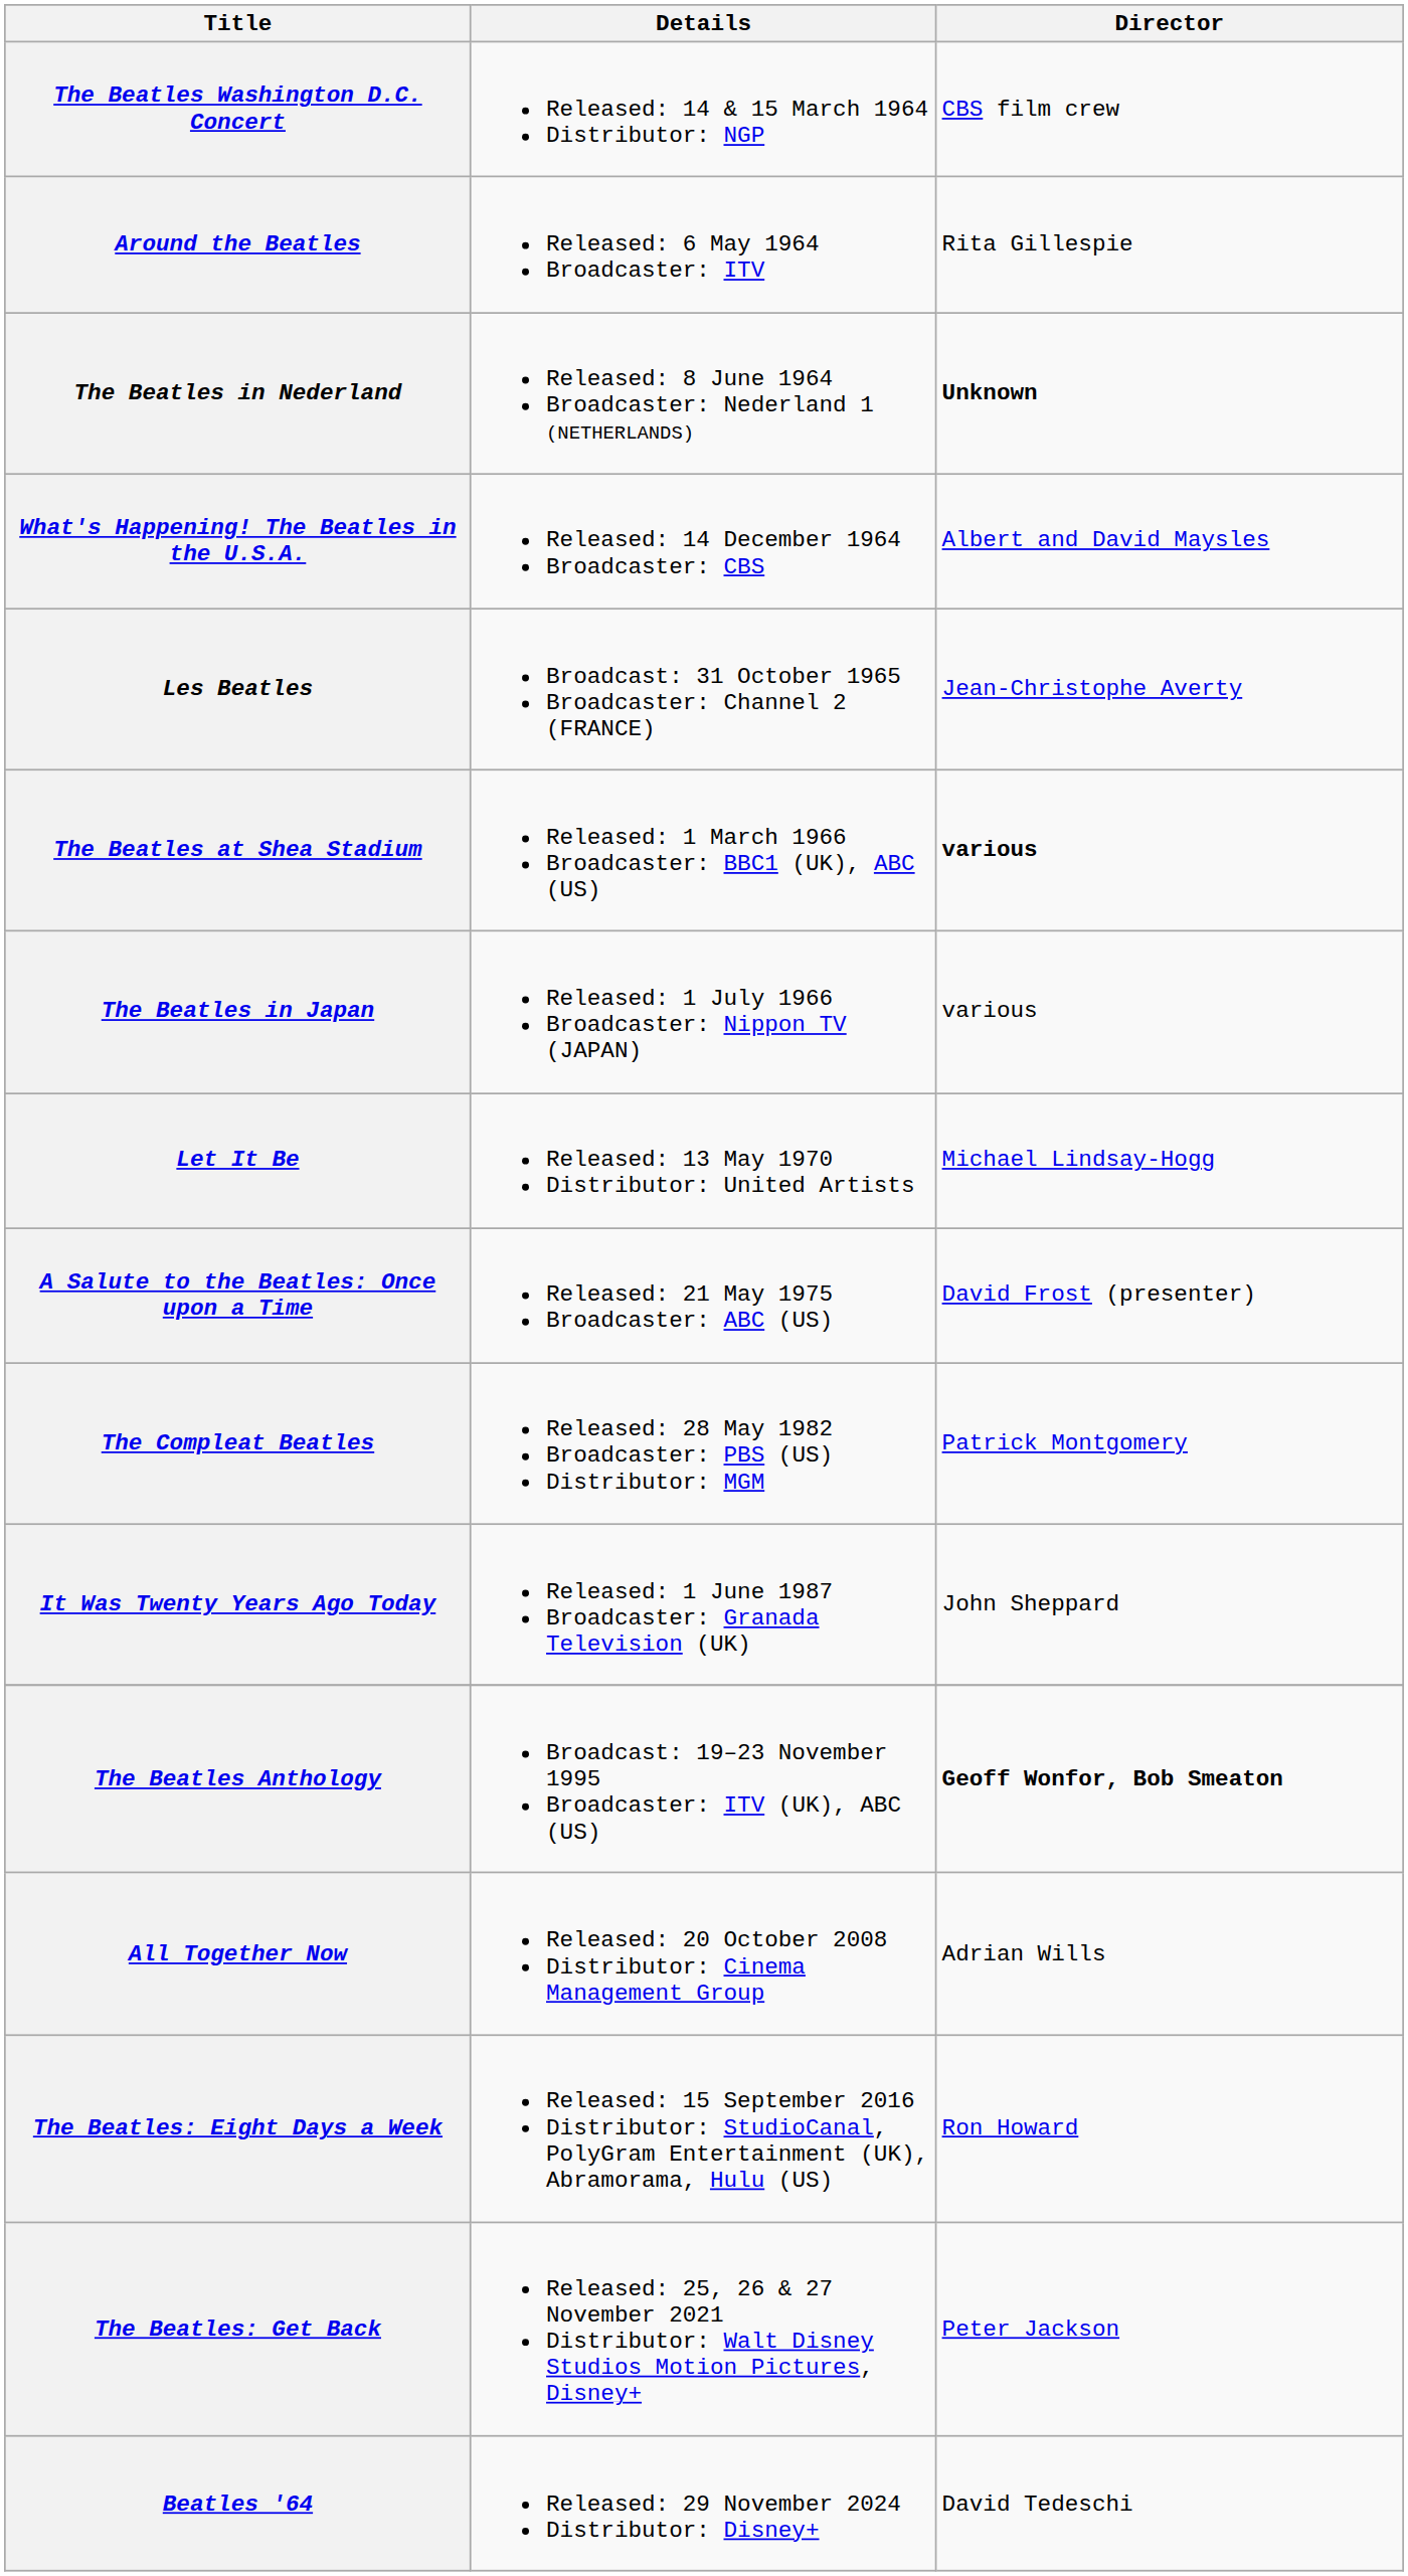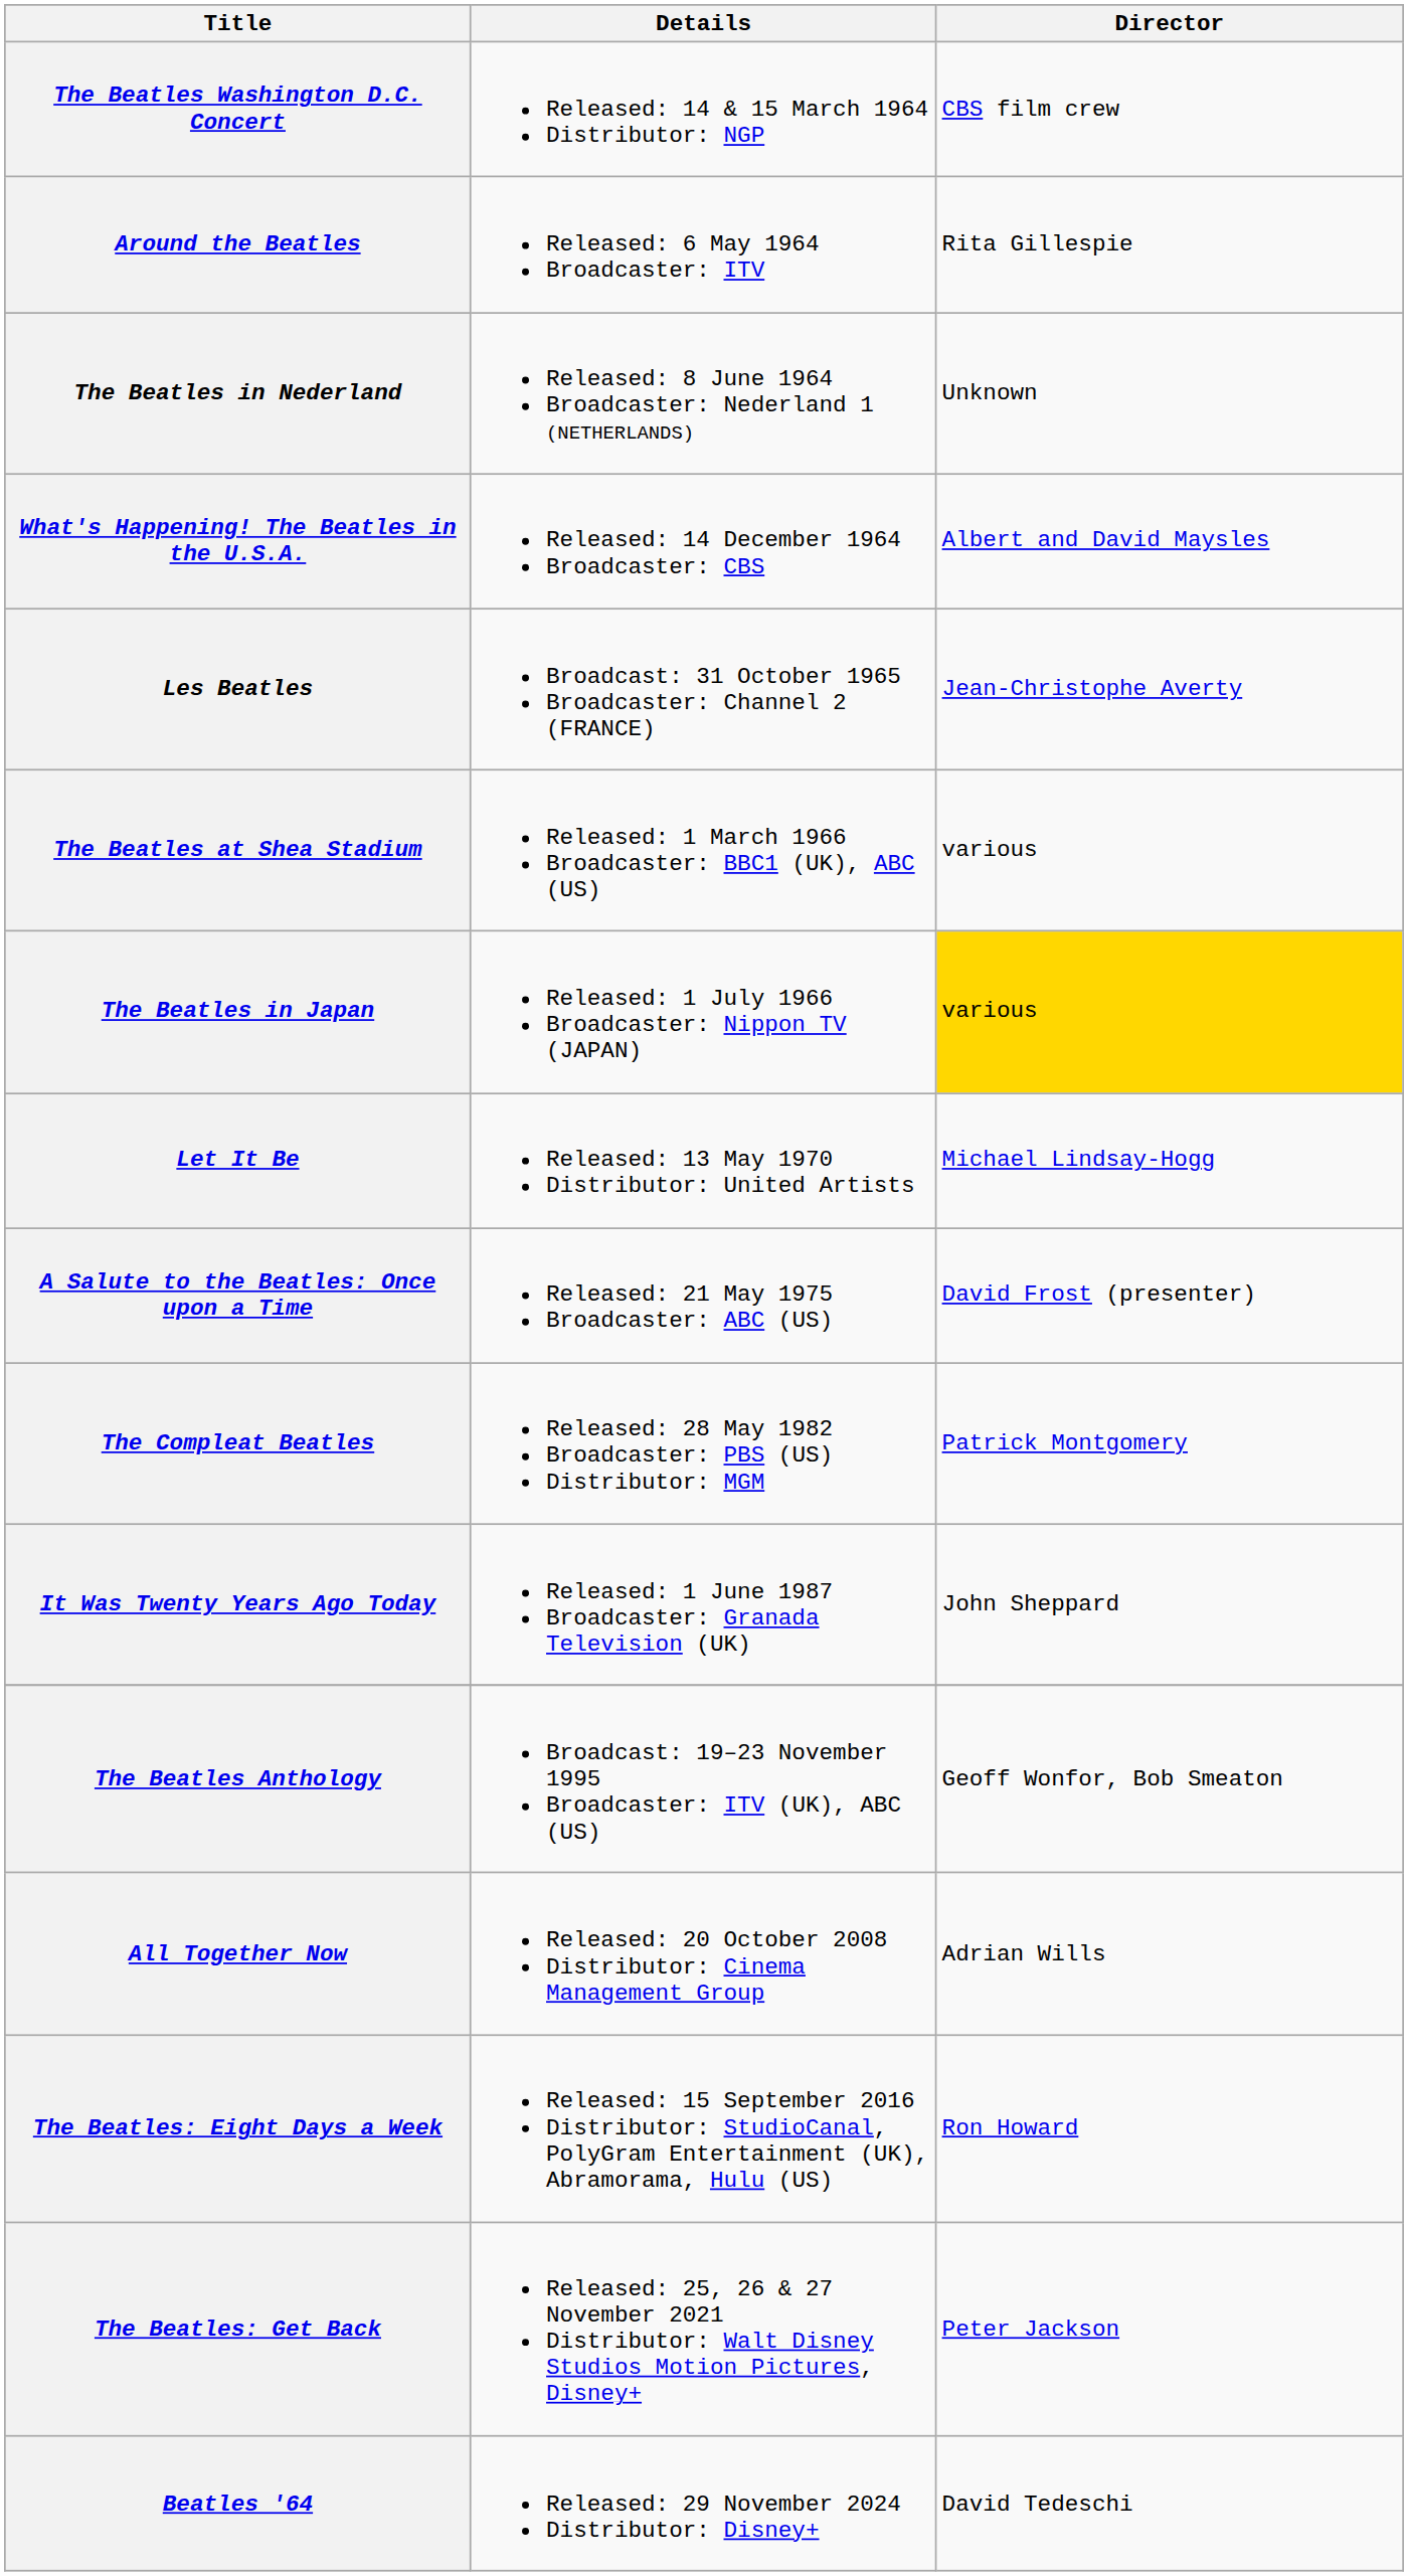The Beatles in Nederland | Director: bold -> normal
The Beatles at Shea Stadium | Director: bold -> normal
The Beatles in Japan | Director: no background -> gold background
The Beatles Anthology | Director: bold -> normal
